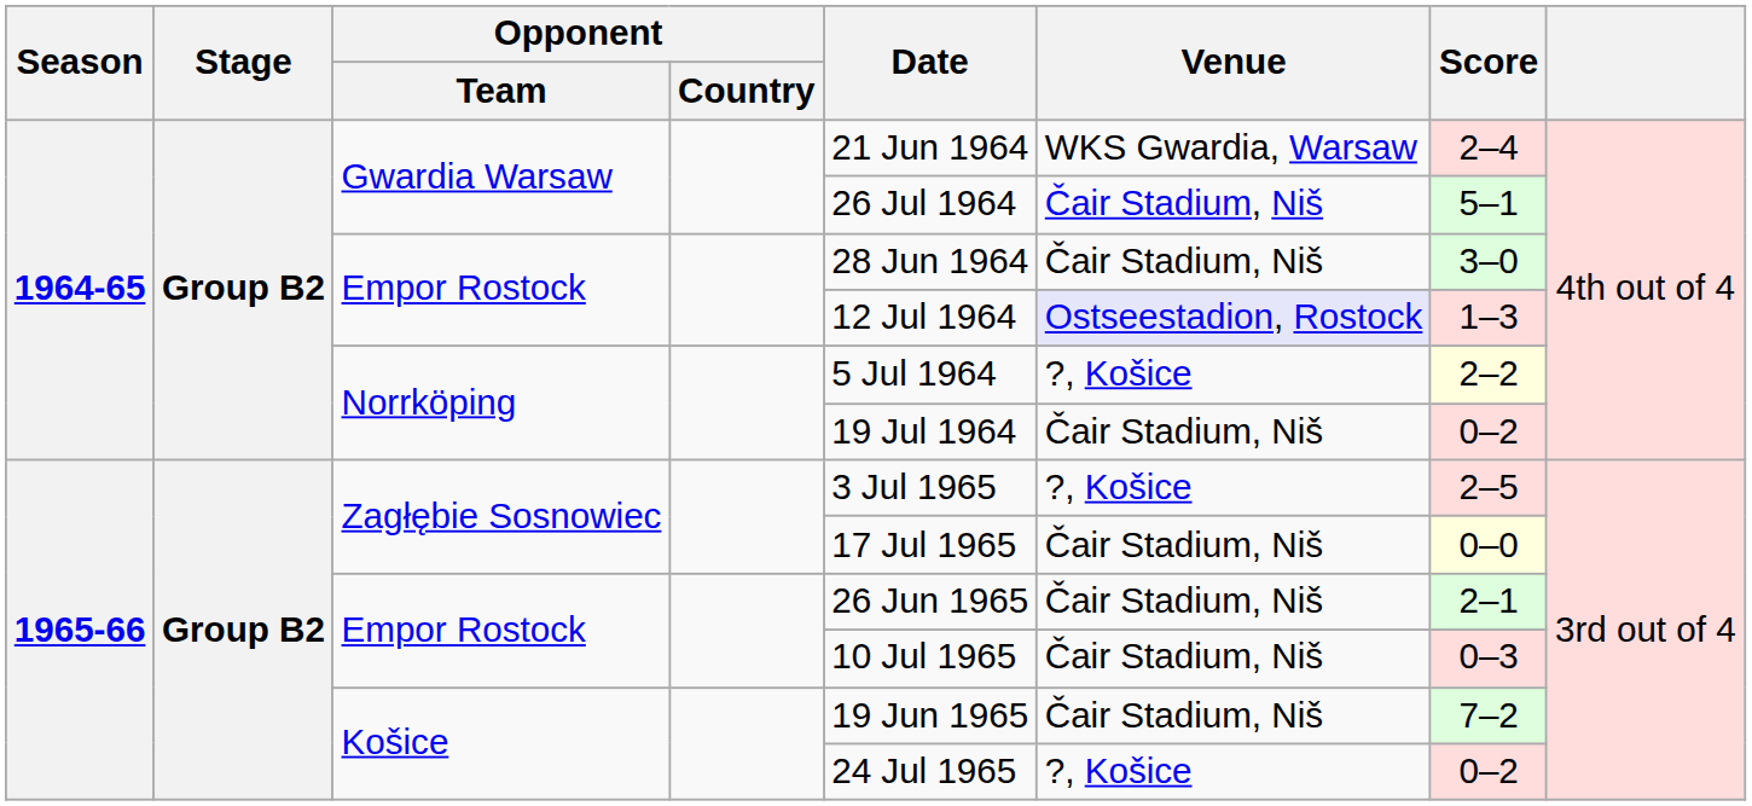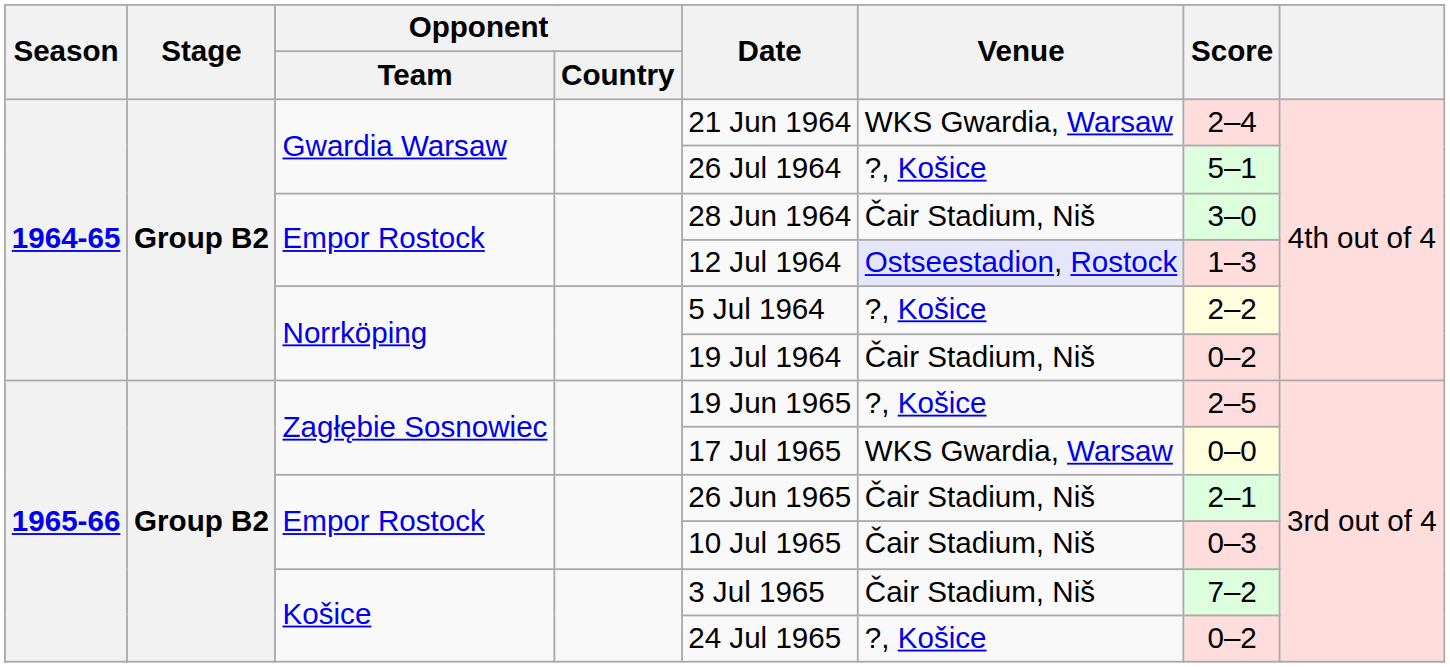row 4 | Venue: Čair Stadium, Niš -> ?, Košice
row 9 | Date: 3 Jul 1965 -> 19 Jun 1965
row 10 | Venue: Čair Stadium, Niš -> WKS Gwardia, Warsaw
row 13 | Date: 19 Jun 1965 -> 3 Jul 1965
